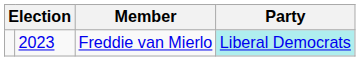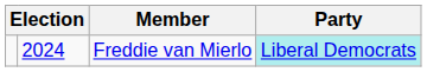Freddie van Mierlo | column 2: 2023 -> 2024
